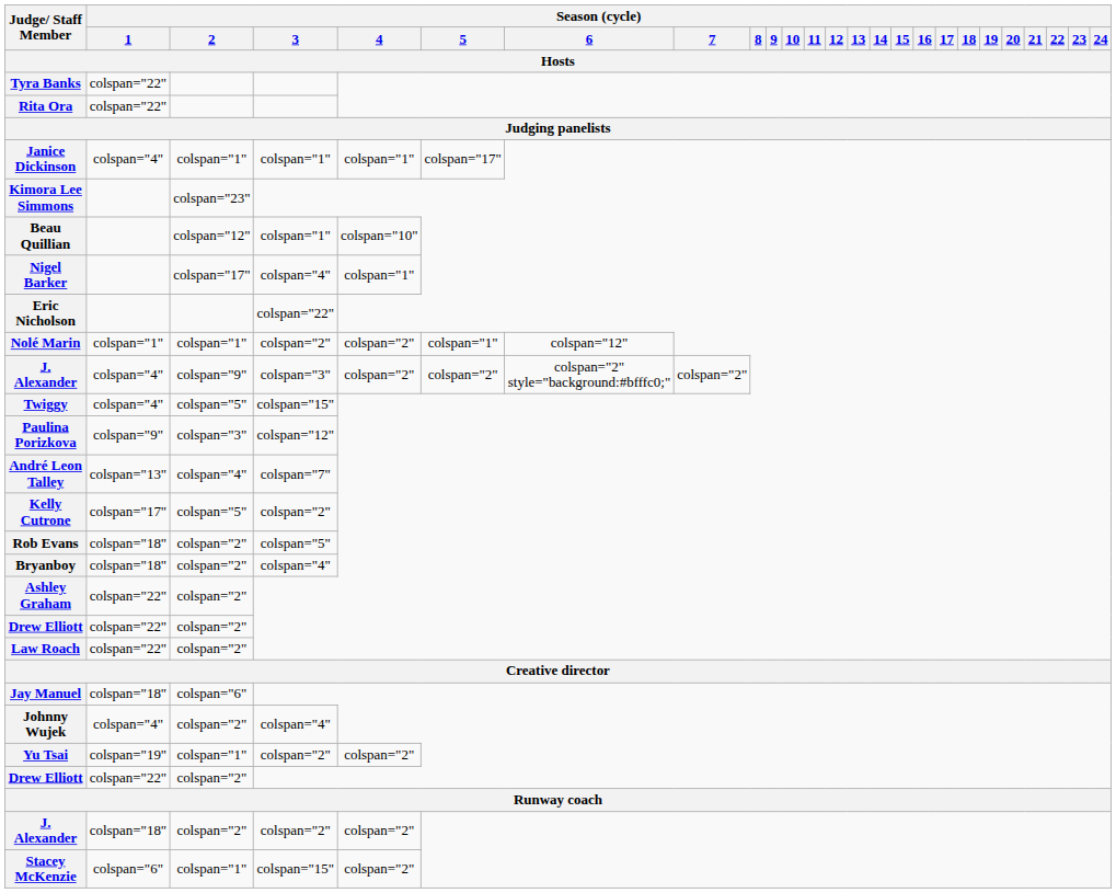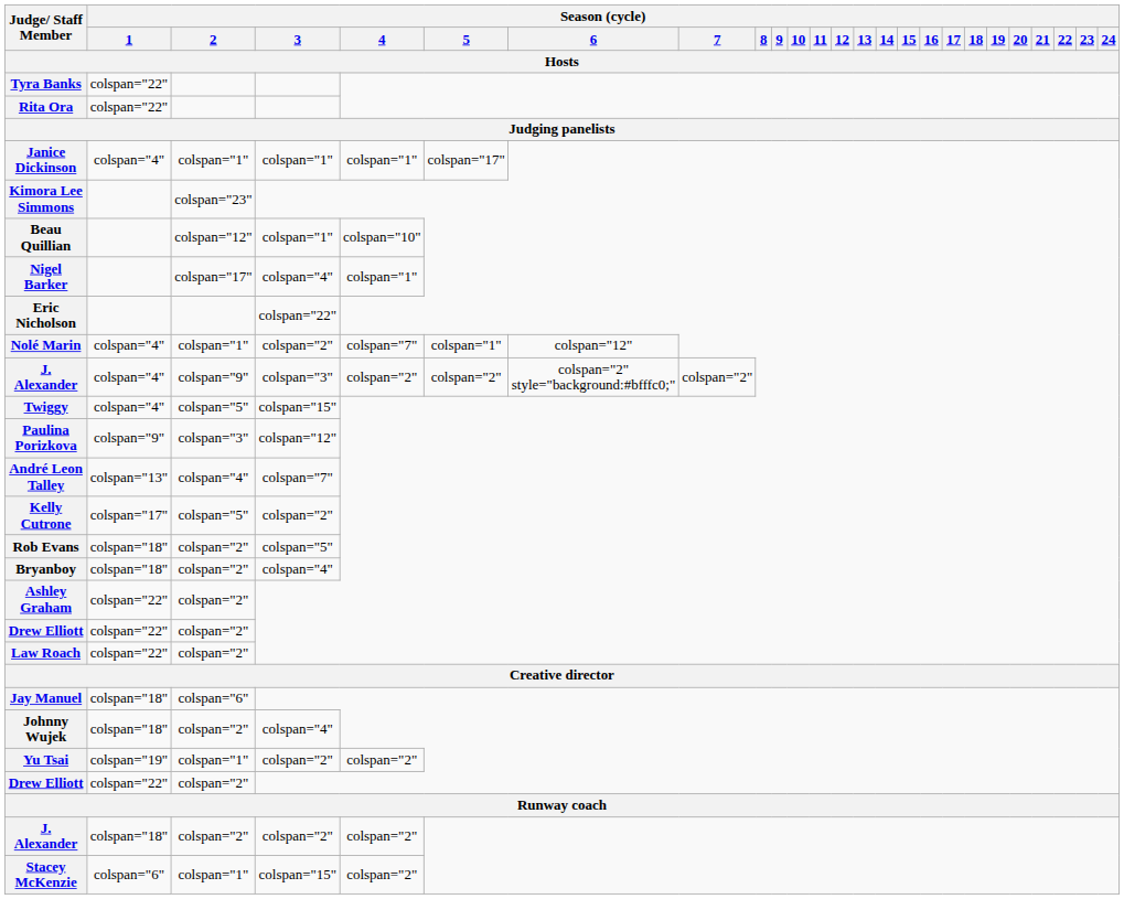Nolé Marin | Season (cycle) / 1: colspan="1" -> colspan="4"
Nolé Marin | Season (cycle) / 4: colspan="2" -> colspan="7"
Johnny Wujek | Season (cycle) / 1: colspan="4" -> colspan="18"
